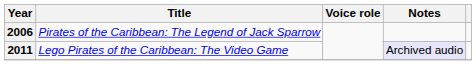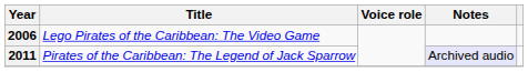2006 | Title: Pirates of the Caribbean: The Legend of Jack Sparrow -> Lego Pirates of the Caribbean: The Video Game
2011 | Title: Lego Pirates of the Caribbean: The Video Game -> Pirates of the Caribbean: The Legend of Jack Sparrow
